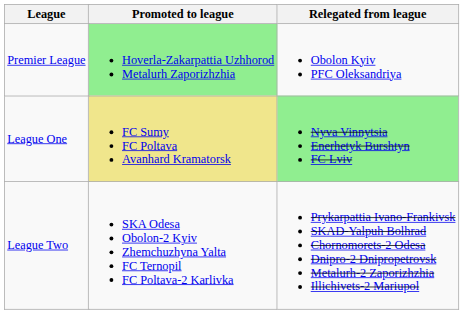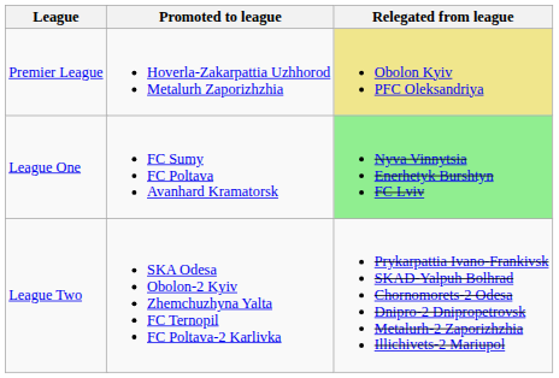Premier League | Promoted to league: lightgreen background -> no background
Premier League | Relegated from league: no background -> khaki background
League One | Promoted to league: khaki background -> no background
